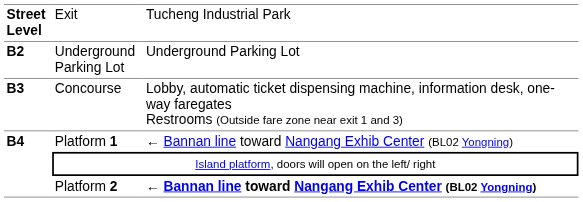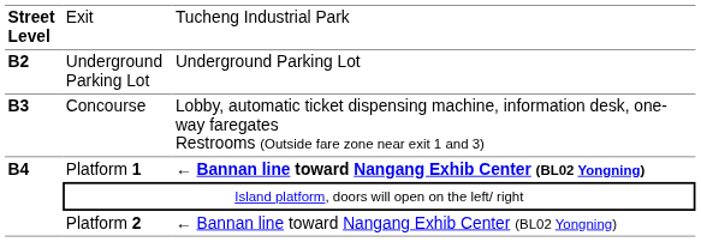Platform 1 | column 3: normal -> bold
Platform 2 | column 3: bold -> normal
